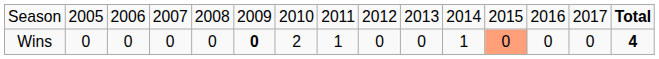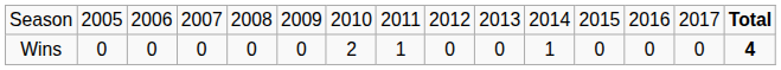Wins | column 6: bold -> normal
Wins | column 12: lightsalmon background -> no background
